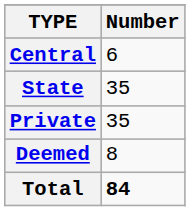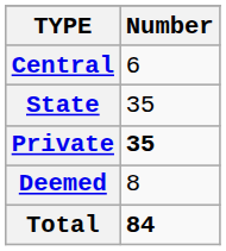Private | Number: normal -> bold
